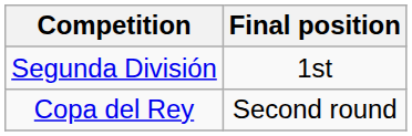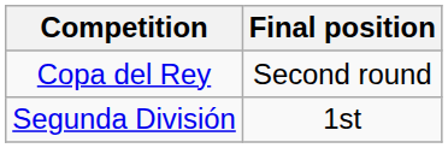rows swapped: Segunda División <-> Copa del Rey
